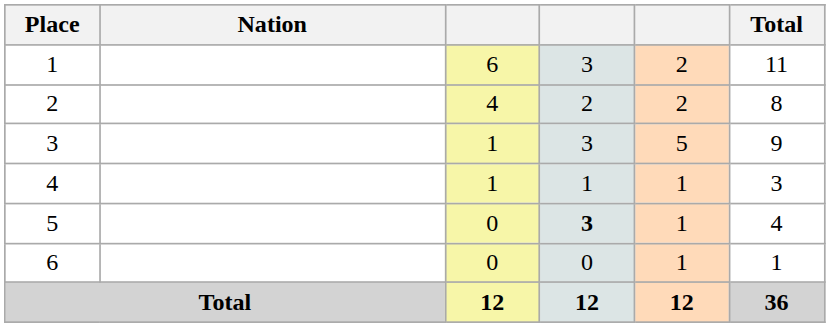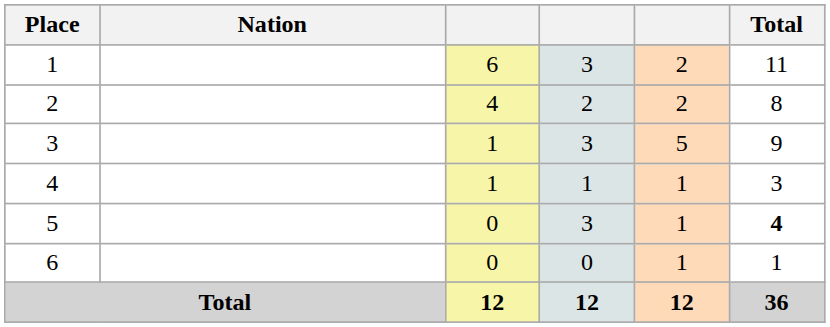row 6 | column 4: bold -> normal
row 6 | Total: normal -> bold
